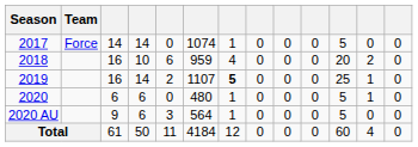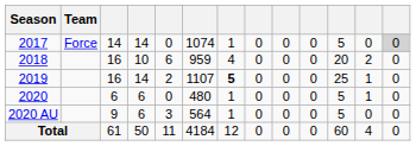2017 | column 13: no background -> lightgrey background
